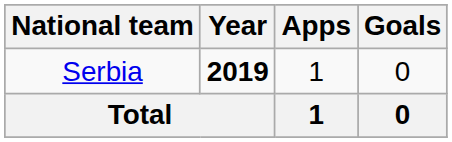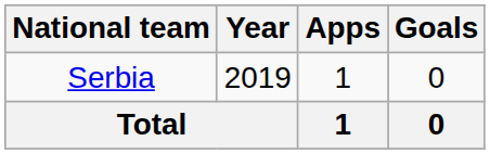Serbia | Year: bold -> normal
